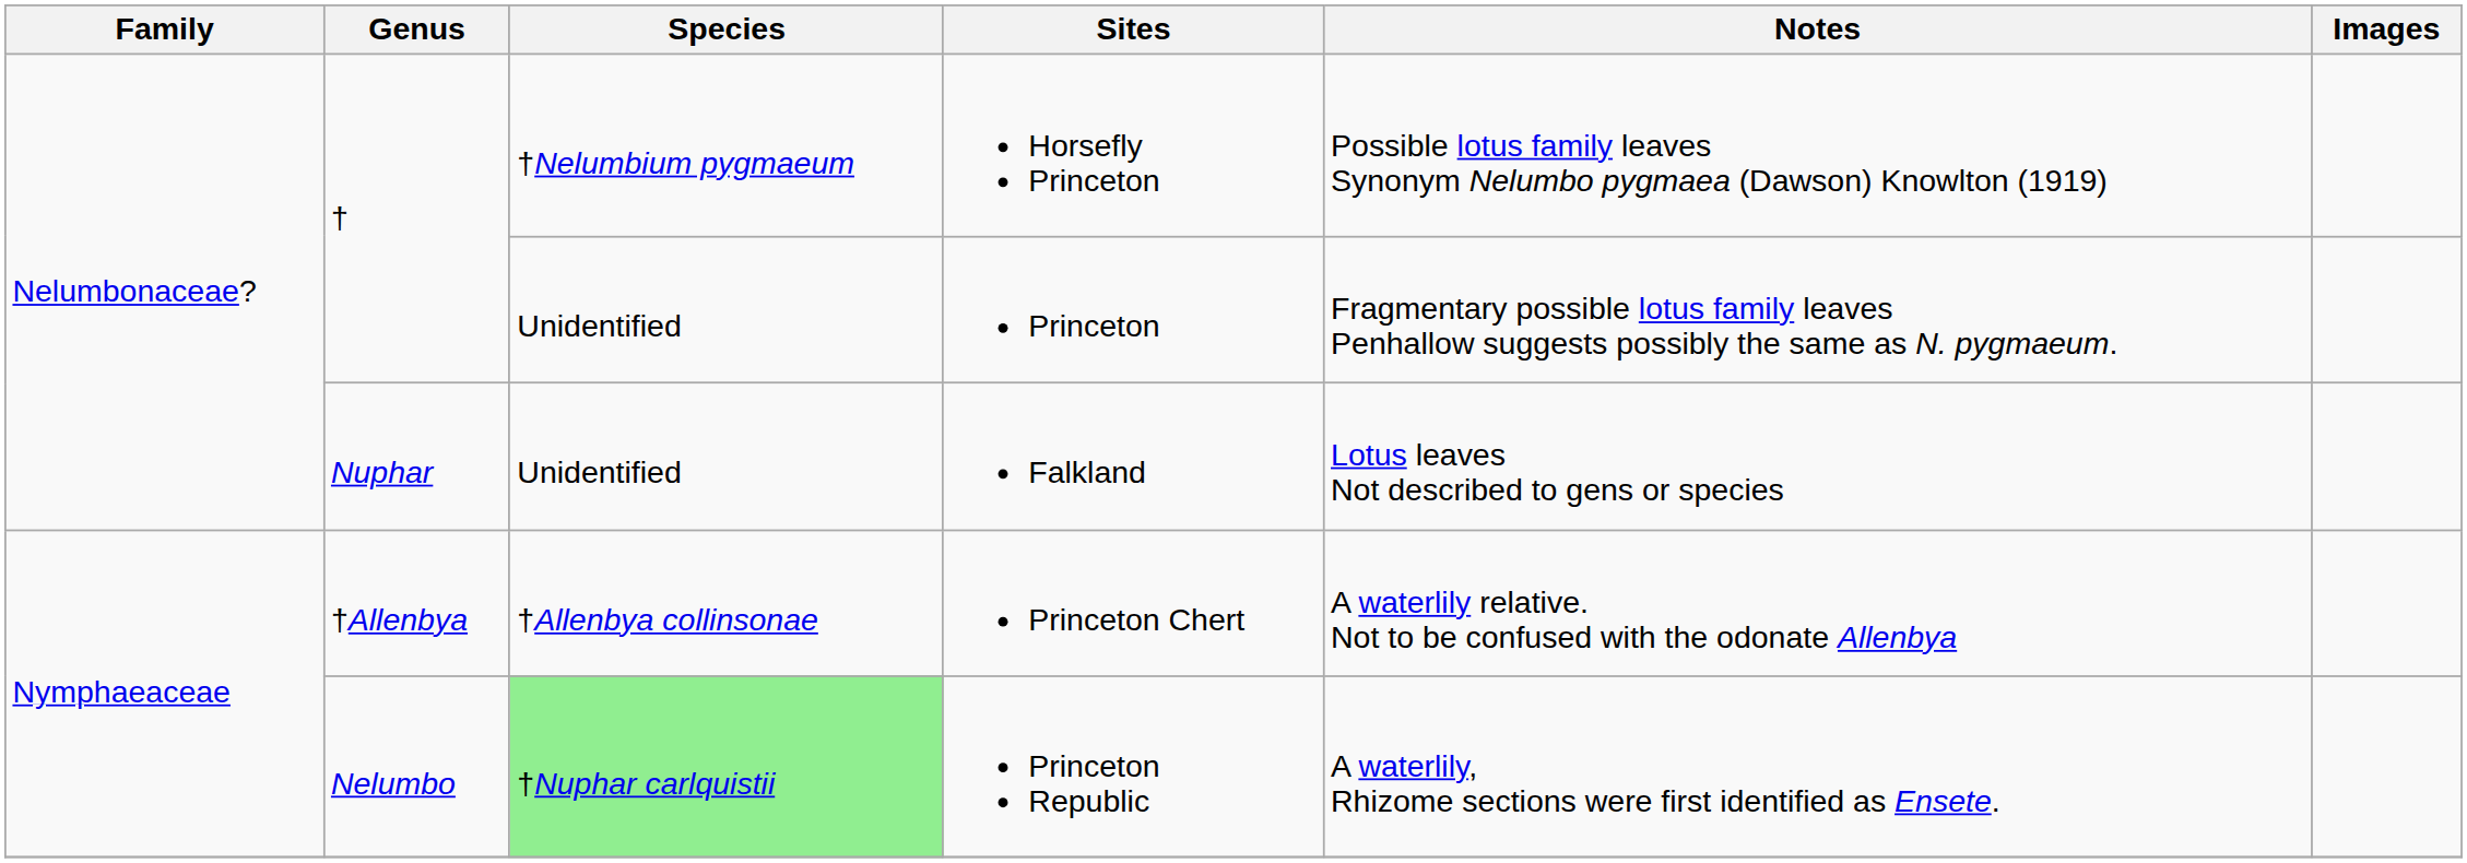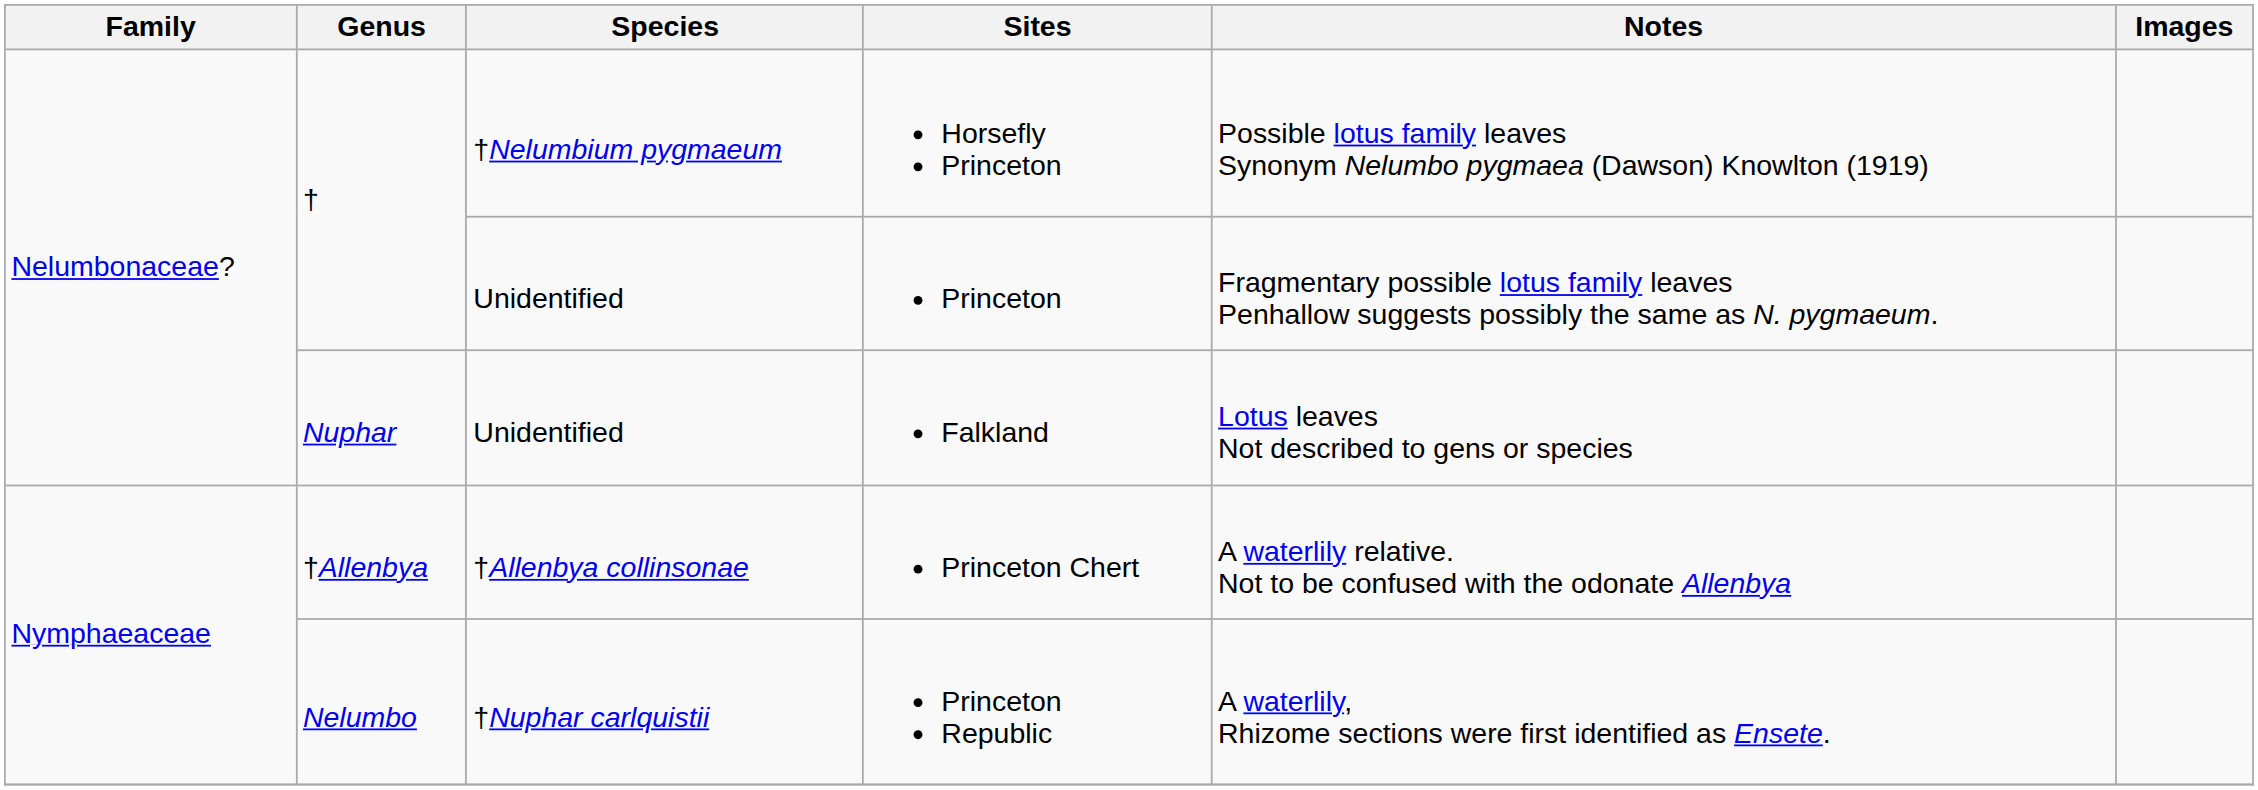Princeton Republic | Species: lightgreen background -> no background
